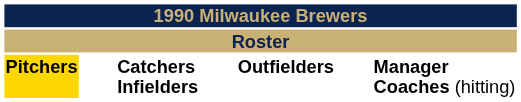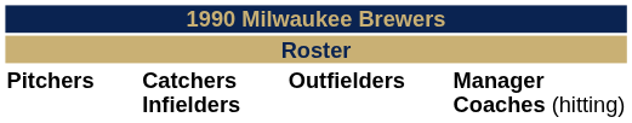Pitchers | column 1: gold background -> no background
